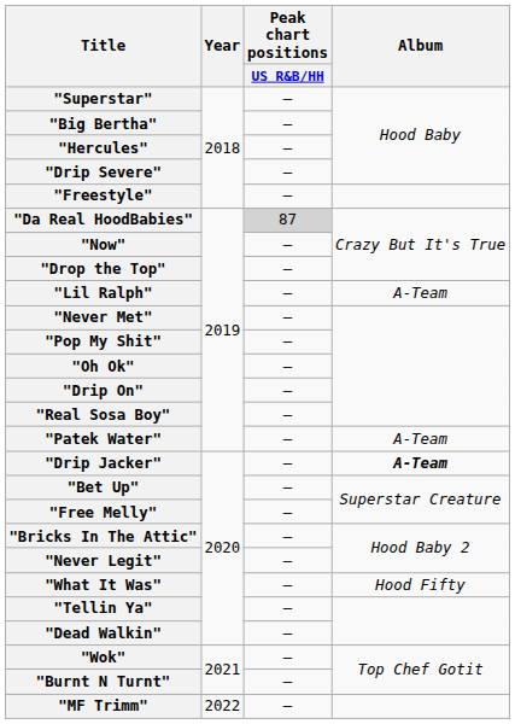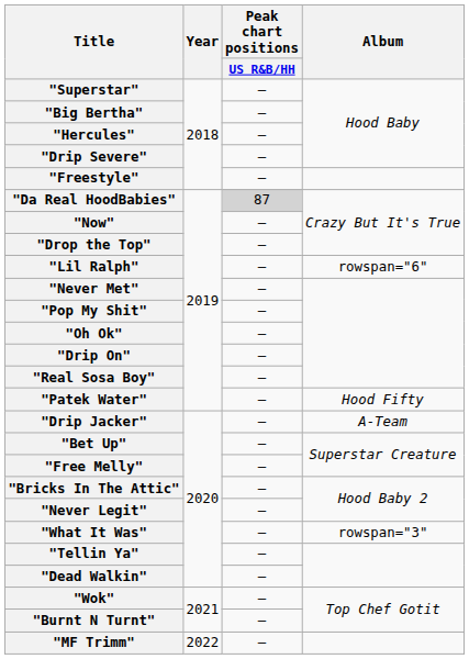"Lil Ralph" | Album: A-Team -> rowspan="6"
"Patek Water" | Album: A-Team -> Hood Fifty
"Drip Jacker" | Album: bold -> normal
"What It Was" | Album: Hood Fifty -> rowspan="3"
